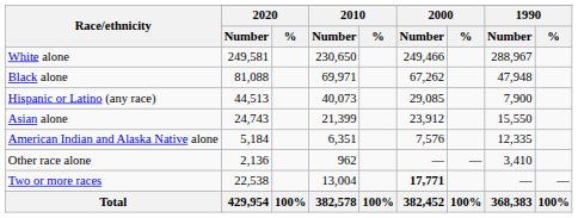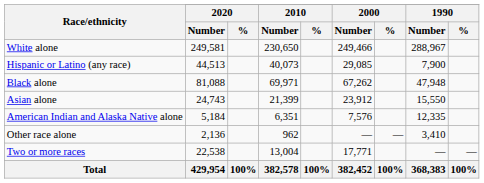rows swapped: Black alone <-> Hispanic or Latino (any race)
Two or more races | 2000 / Number: bold -> normal
